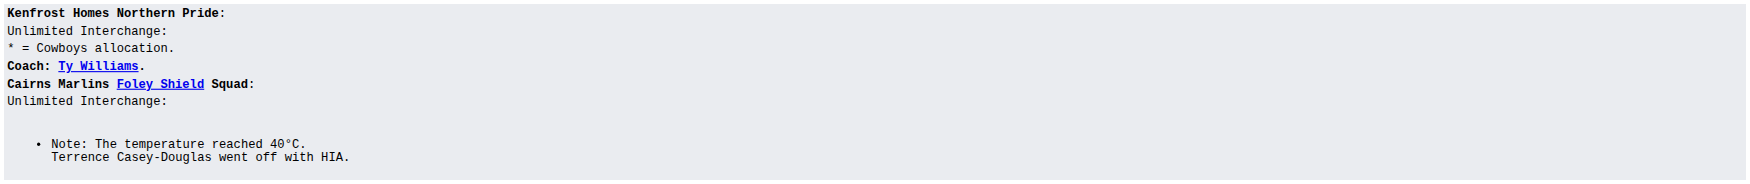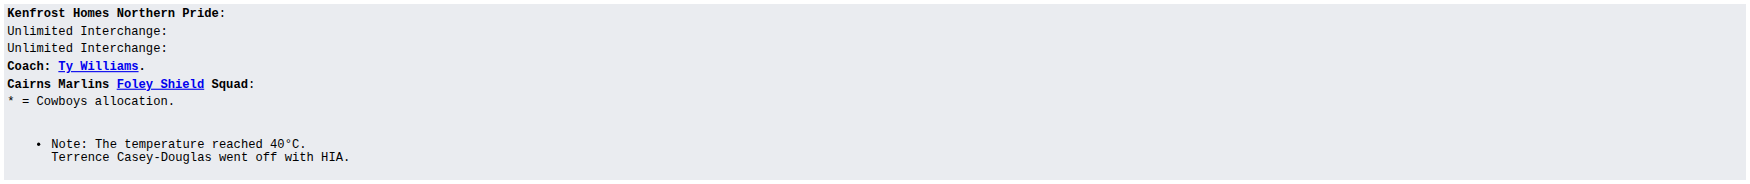row 3 | column 1: * = Cowboys allocation. -> Unlimited Interchange:
row 6 | column 1: Unlimited Interchange: -> * = Cowboys allocation.
